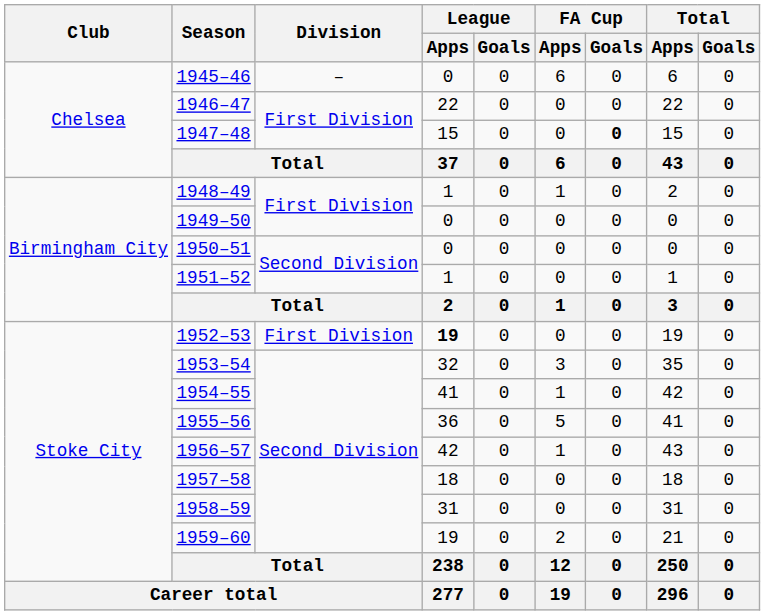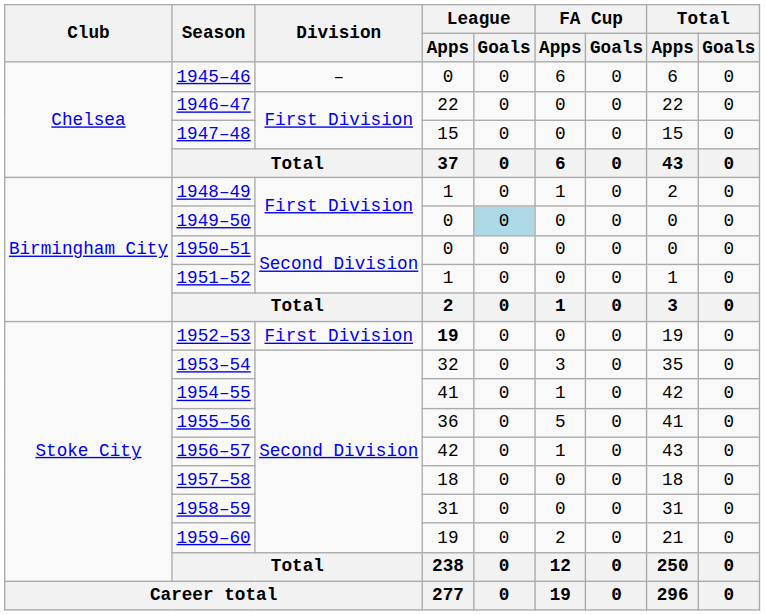1947–48 | FA Cup / Goals: bold -> normal
1949–50 | League / Goals: no background -> lightblue background
